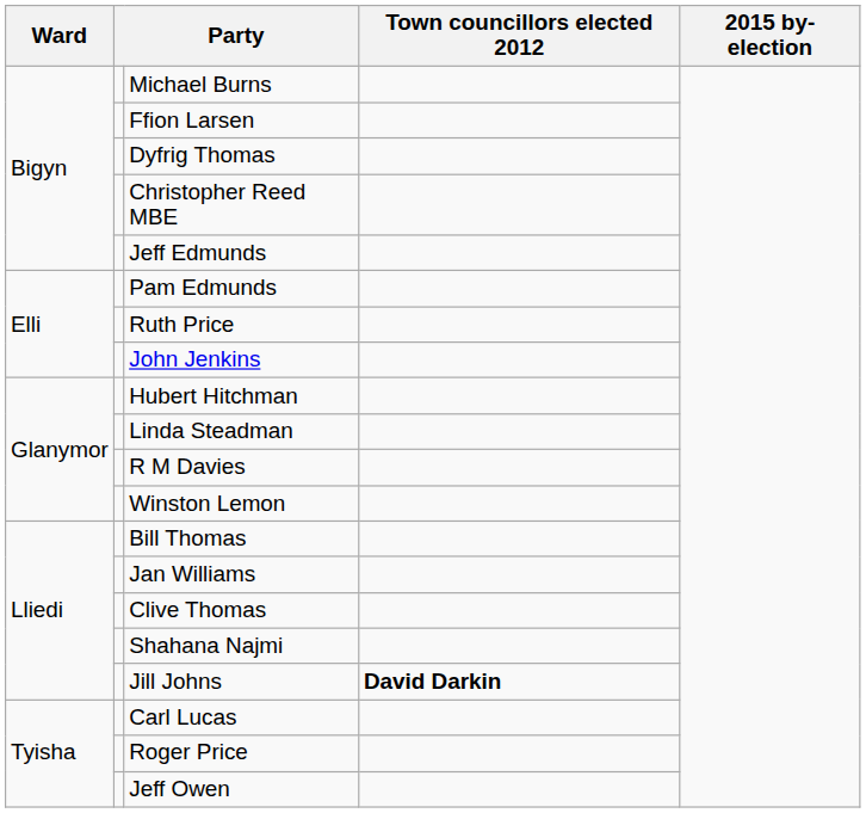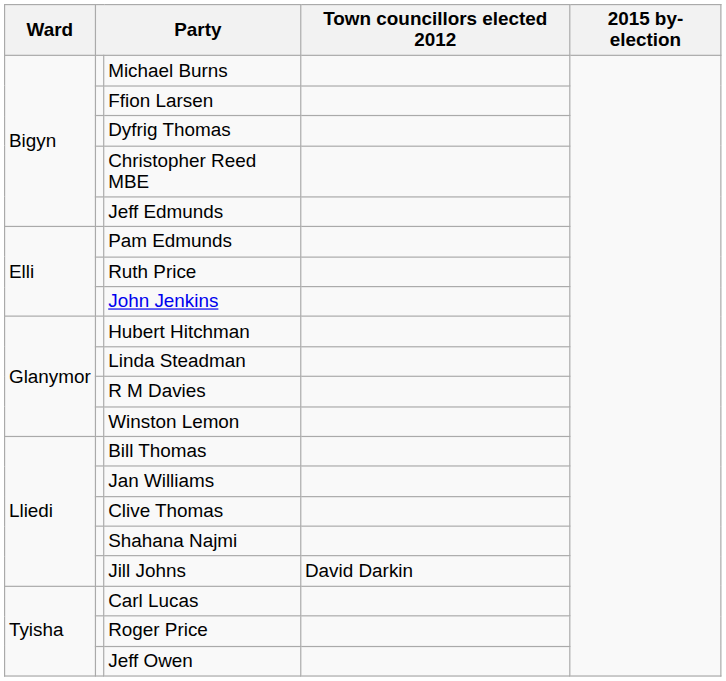Jill Johns | Town councillors elected 2012: bold -> normal
